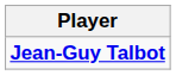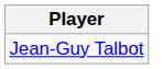row 2 | column 1: bold -> normal
